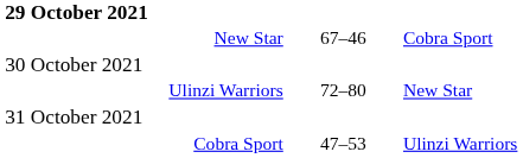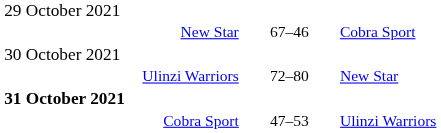29 October 2021 | column 1: bold -> normal
31 October 2021 | column 1: normal -> bold
